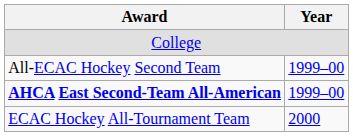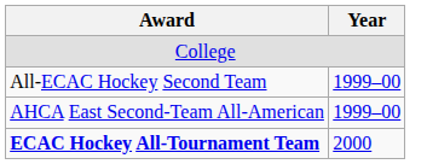AHCA East Second-Team All-American | Award: bold -> normal
ECAC Hockey All-Tournament Team | Award: normal -> bold
